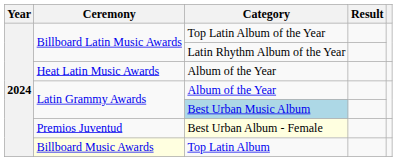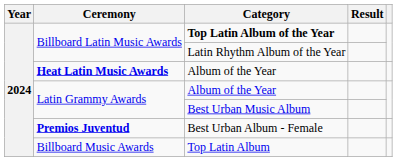Top Latin Album of the Year | Category: normal -> bold
Heat Latin Music Awards / Album of the Year | Ceremony: normal -> bold
Best Urban Music Album | Category: lightblue background -> no background
Best Urban Album - Female | Ceremony: normal -> bold
Best Urban Album - Female | Category: lightyellow background -> no background
Top Latin Album | Ceremony: lightyellow background -> no background
